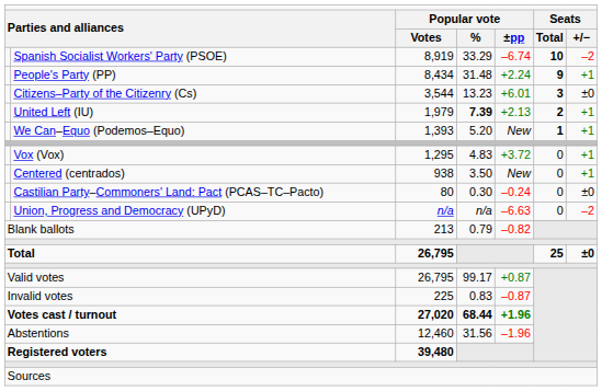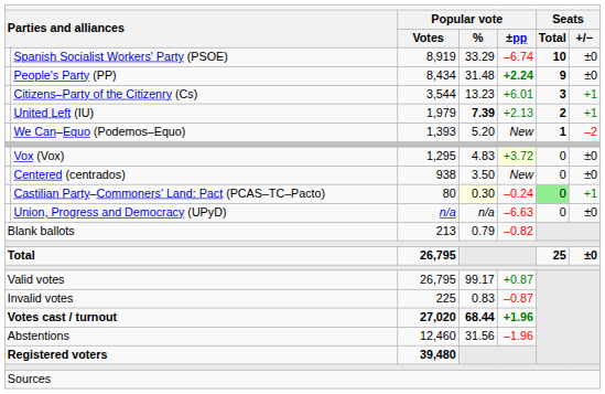Spanish Socialist Workers' Party (PSOE) | column 7: –2 -> ±0
People's Party (PP) | column 5: normal -> bold
People's Party (PP) | column 7: +1 -> ±0
Citizens–Party of the Citizenry (Cs) | column 7: ±0 -> +1
We Can–Equo (Podemos–Equo) | column 7: +1 -> –2
Vox (Vox) | column 5: no background -> lightyellow background
Vox (Vox) | column 7: +1 -> ±0
Centered (centrados) | column 7: +1 -> ±0
Castilian Party–Commoners' Land: Pact (PCAS–TC–Pacto) | column 4: no background -> lightyellow background
Castilian Party–Commoners' Land: Pact (PCAS–TC–Pacto) | column 6: no background -> lightgreen background
Castilian Party–Commoners' Land: Pact (PCAS–TC–Pacto) | column 7: ±0 -> +1
Union, Progress and Democracy (UPyD) | column 7: –2 -> ±0
